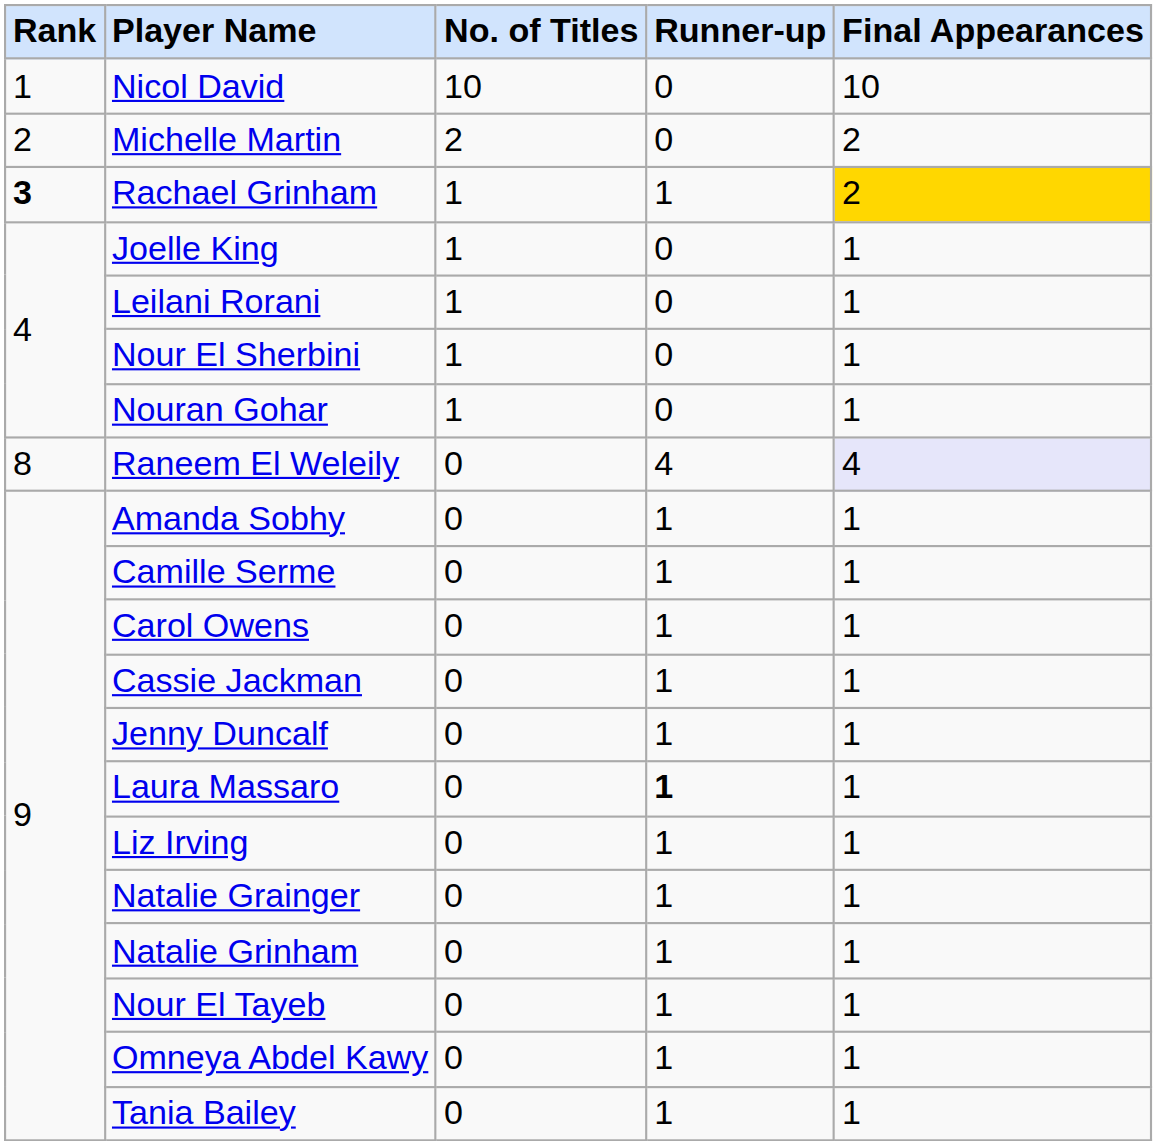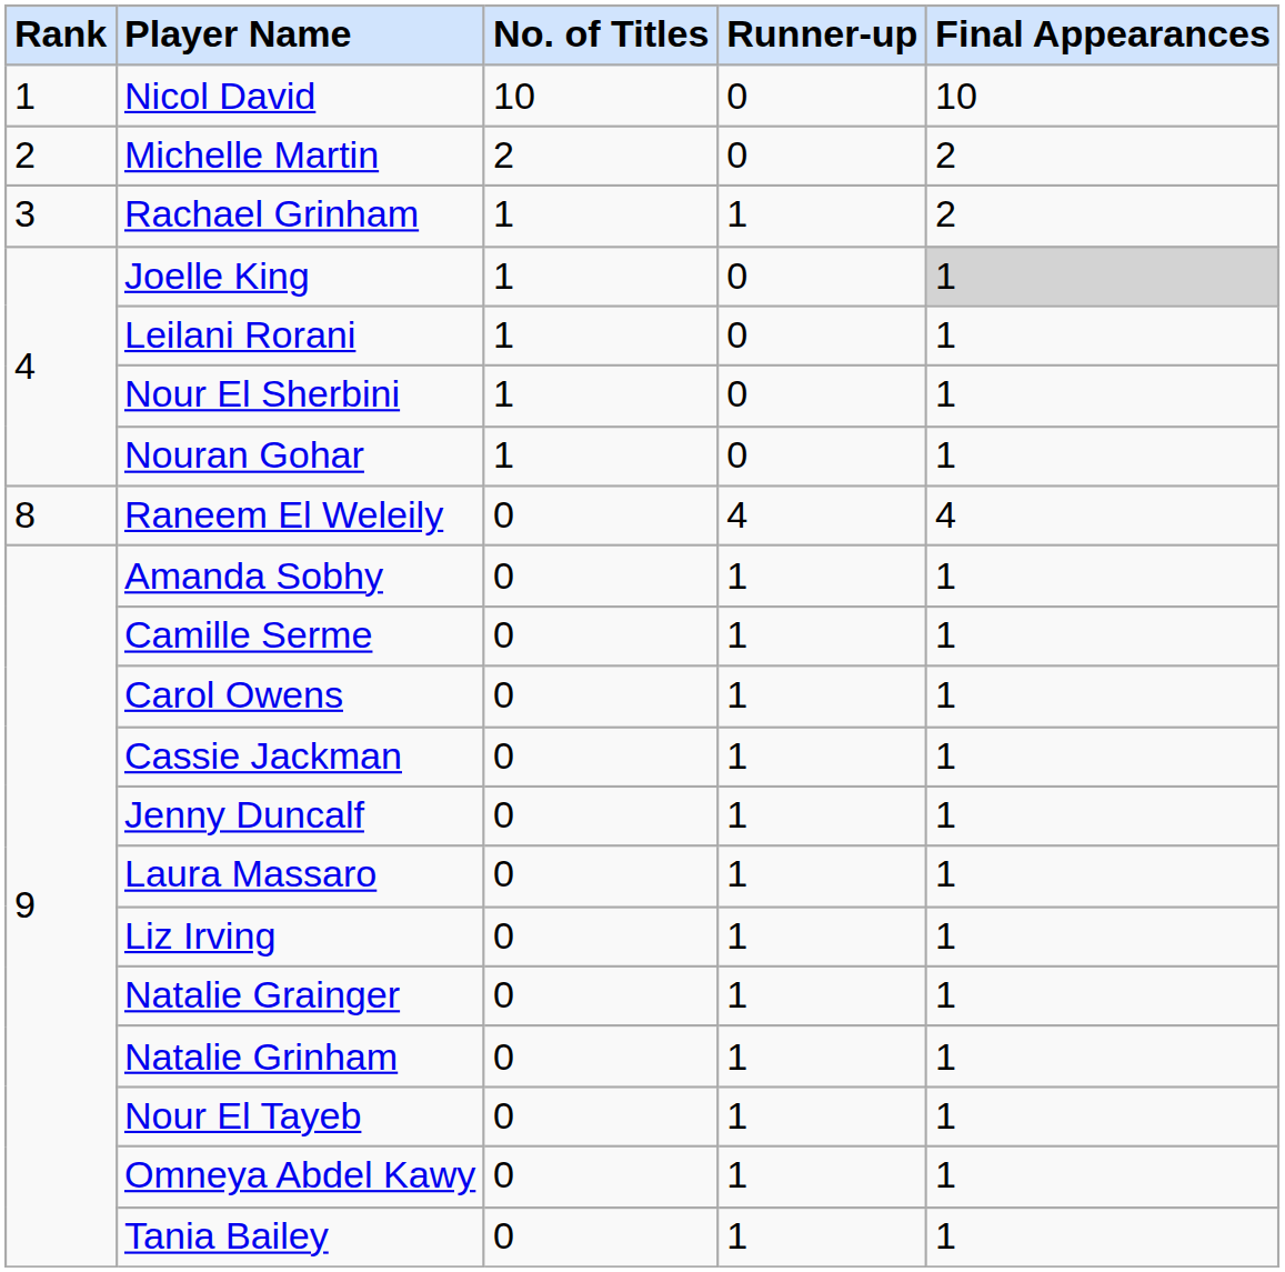Rachael Grinham | Rank: bold -> normal
Rachael Grinham | Final Appearances: gold background -> no background
Joelle King | Final Appearances: no background -> lightgrey background
Raneem El Weleily | Final Appearances: lavender background -> no background
Laura Massaro | Runner-up: bold -> normal
